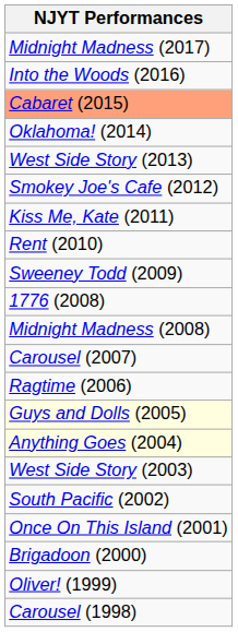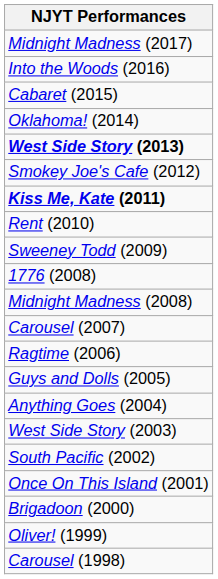row 4 | column 1: lightsalmon background -> no background
row 6 | column 1: normal -> bold
row 8 | column 1: normal -> bold
row 15 | column 1: lightyellow background -> no background
row 16 | column 1: lightyellow background -> no background
